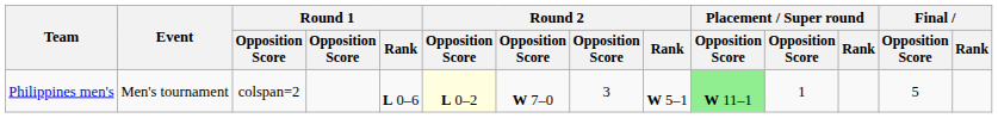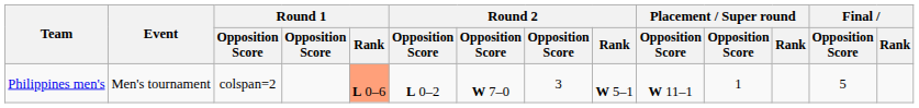Philippines men's | Round 1 / Rank: no background -> lightsalmon background
Philippines men's | column 6: lightyellow background -> no background
Philippines men's | column 10: lightgreen background -> no background
